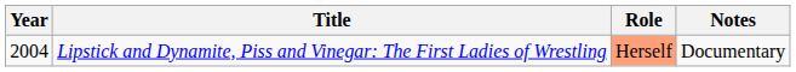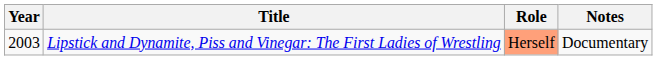row 2 | Year: 2004 -> 2003
